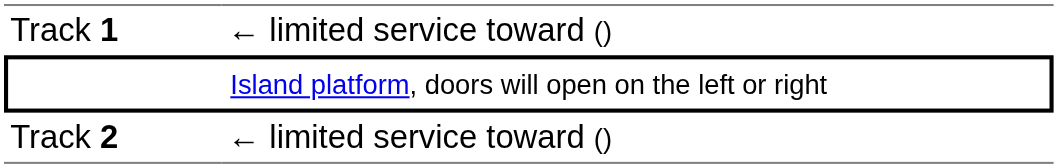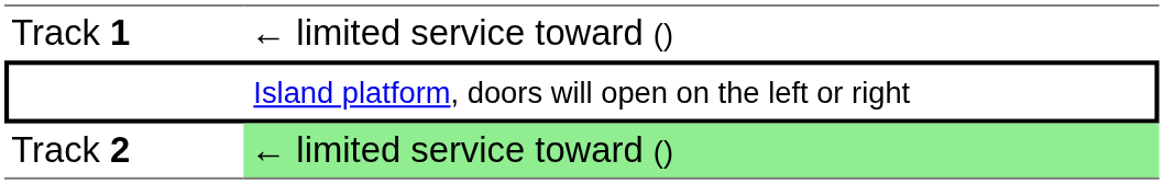Track 2 | column 2: no background -> lightgreen background
